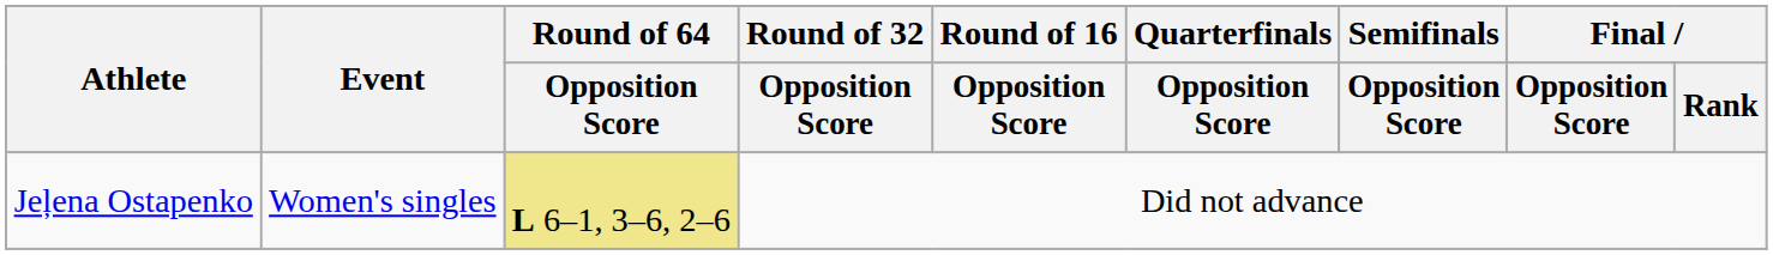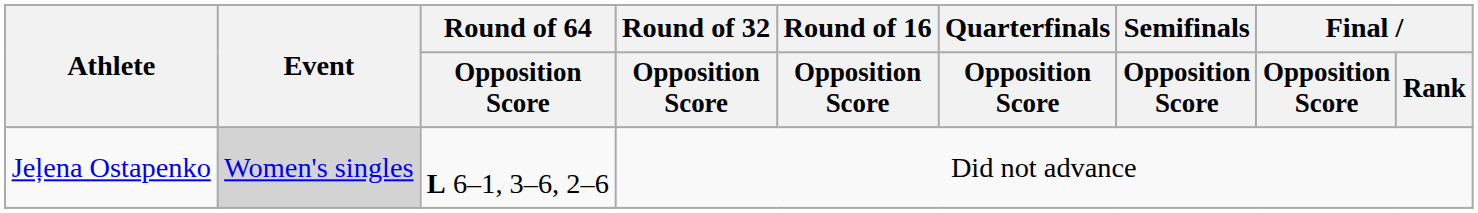Jeļena Ostapenko | Event: no background -> lightgrey background
Jeļena Ostapenko | Round of 64 / Opposition Score: khaki background -> no background
